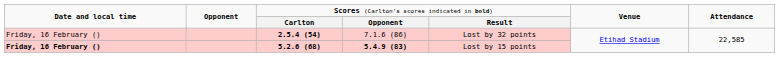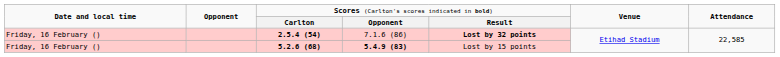2.5.4 (54) | column 5: normal -> bold
5.2.6 (68) | column 1: bold -> normal
